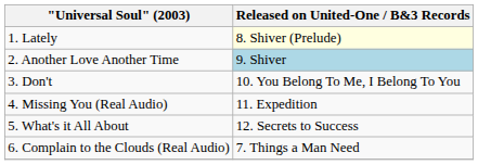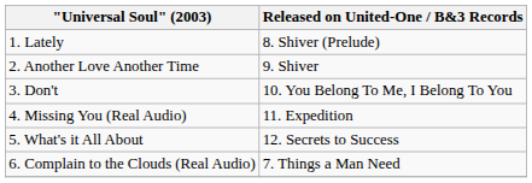1. Lately | Released on United-One / B&3 Records: lightyellow background -> no background
2. Another Love Another Time | Released on United-One / B&3 Records: lightblue background -> no background
